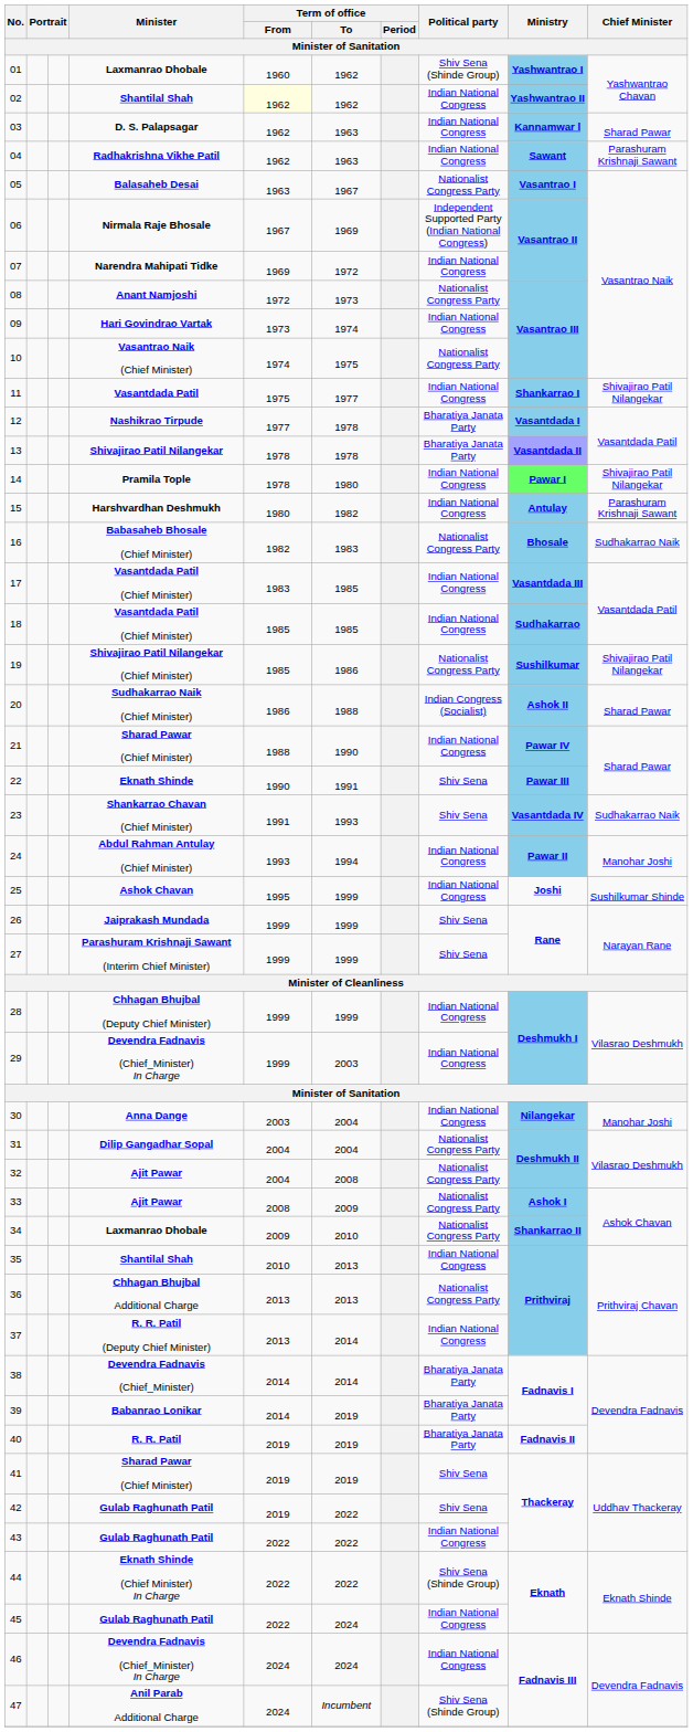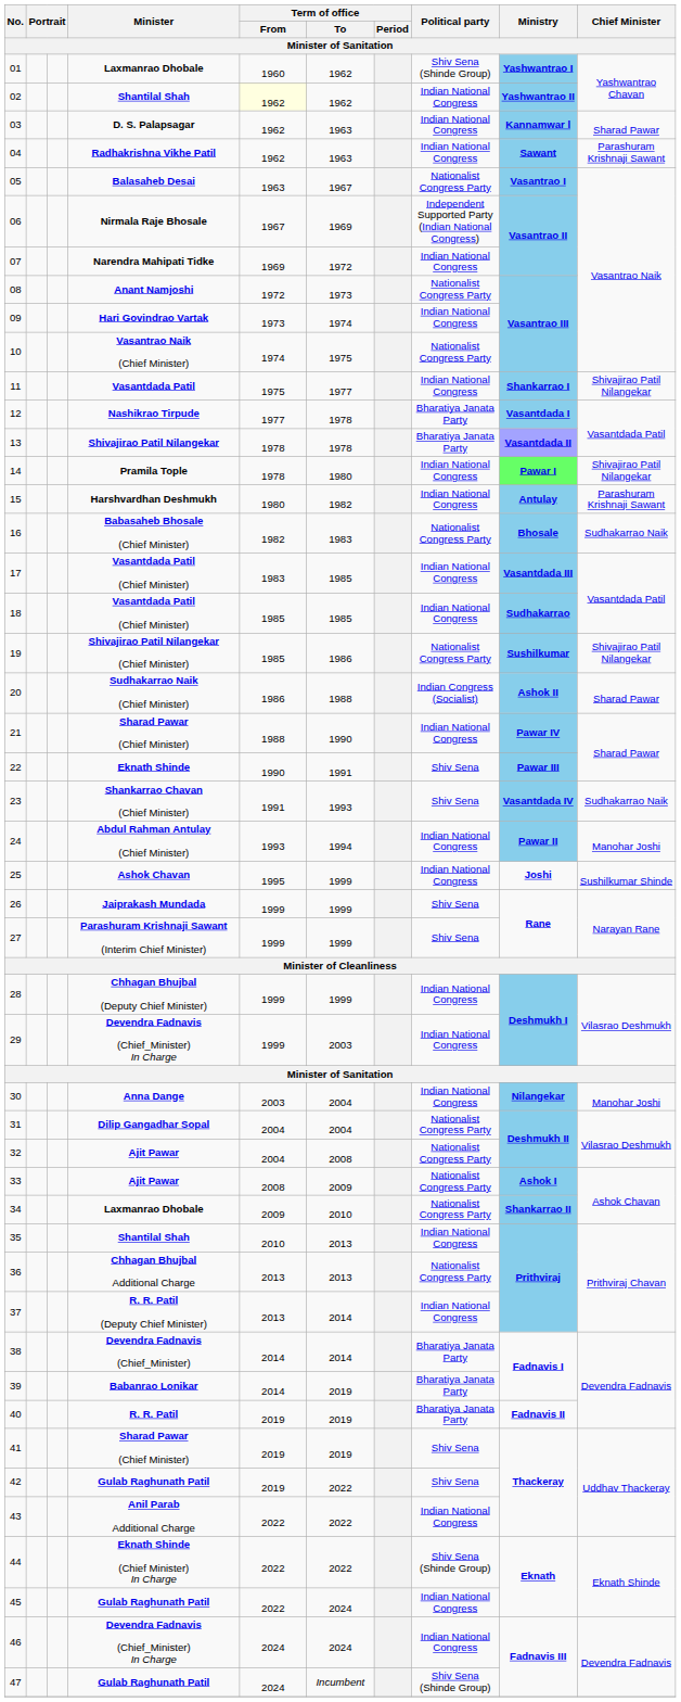43 | Minister: Gulab Raghunath Patil -> Anil Parab Additional Charge
47 | Minister: Anil Parab Additional Charge -> Gulab Raghunath Patil
